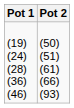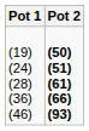(19) (24) (28) (36) (46) | Pot 2: normal -> bold
